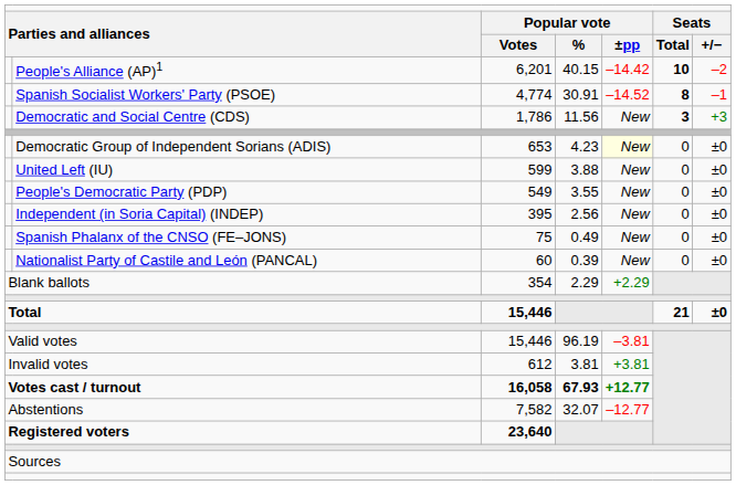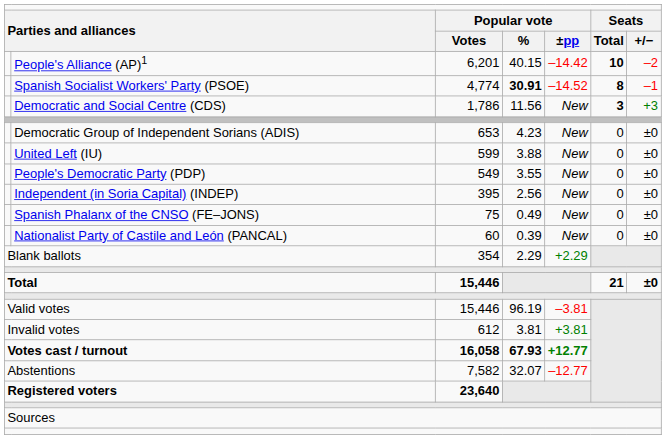Spanish Socialist Workers' Party (PSOE) | column 4: normal -> bold
Democratic Group of Independent Sorians (ADIS) | column 5: lightyellow background -> no background
